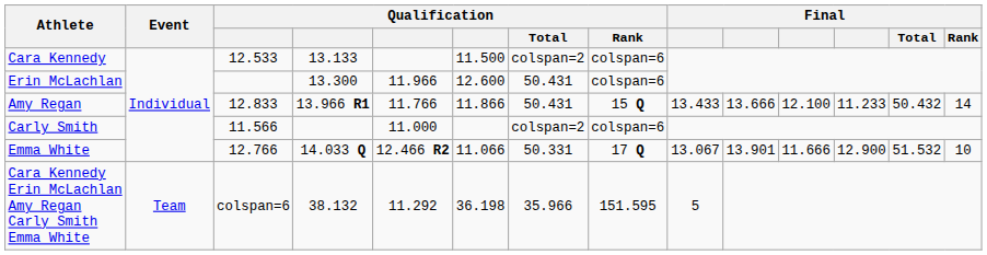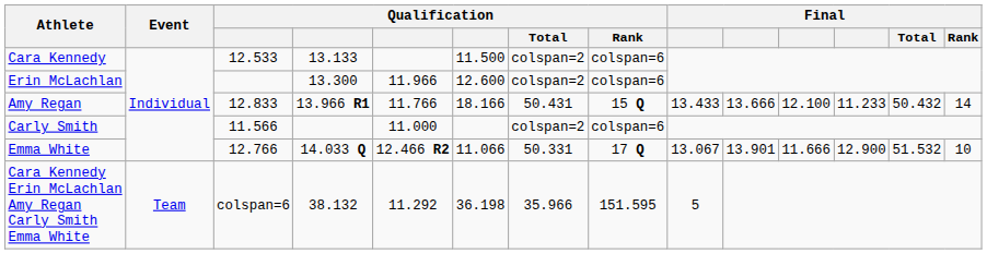Erin McLachlan | Qualification / Total: 50.431 -> colspan=2
Amy Regan | column 6: 11.866 -> 18.166
